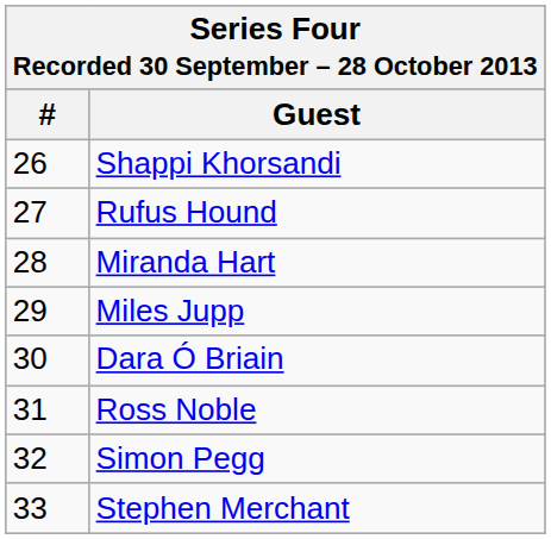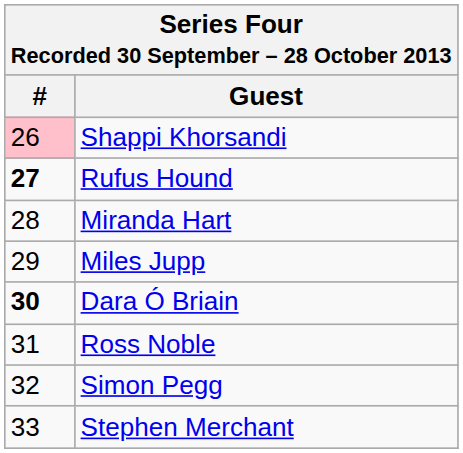Shappi Khorsandi | #: no background -> pink background
Rufus Hound | #: normal -> bold
Dara Ó Briain | #: normal -> bold
